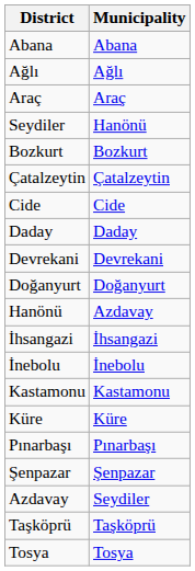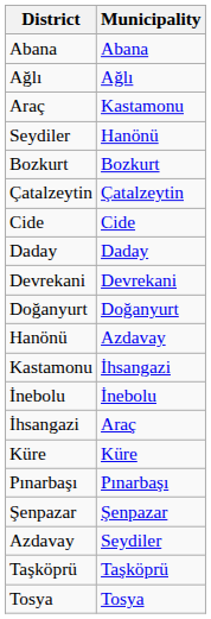row 4 | Municipality: Araç -> Kastamonu
row 13 | District: İhsangazi -> Kastamonu
row 15 | District: Kastamonu -> İhsangazi
row 15 | Municipality: Kastamonu -> Araç
